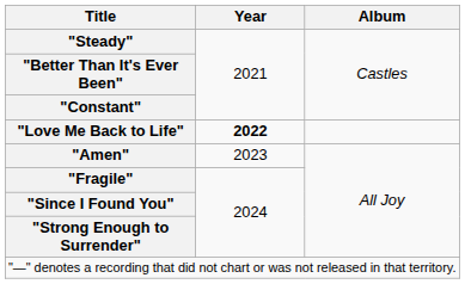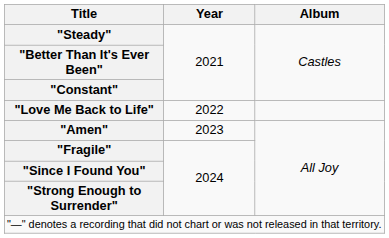"Love Me Back to Life" | Year: bold -> normal
